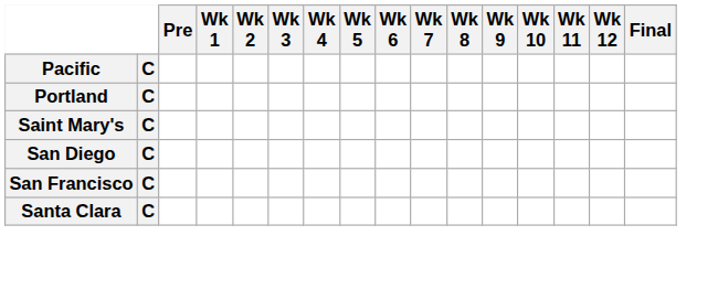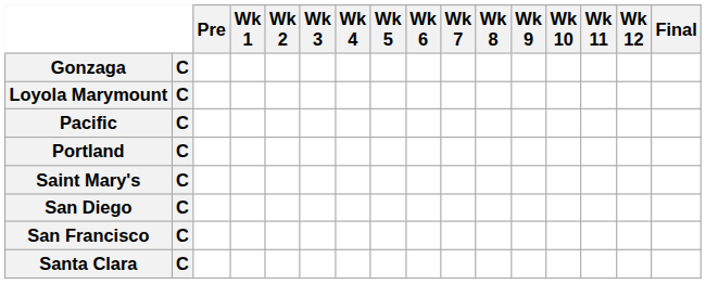+ row: Gonzaga | C
+ row: Loyola Marymount | C
